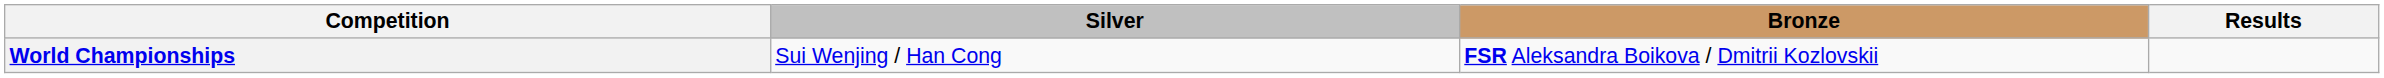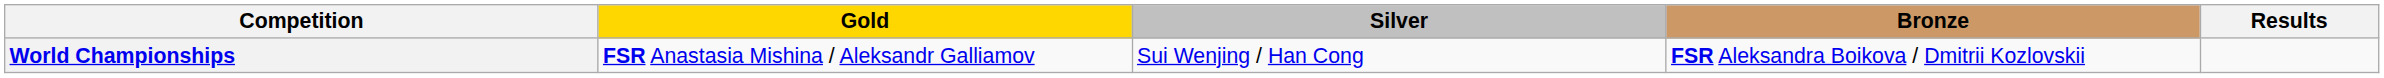+ column: Gold | FSR Anastasia Mishina / Aleksandr Galliamov
